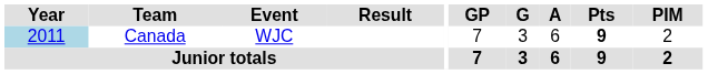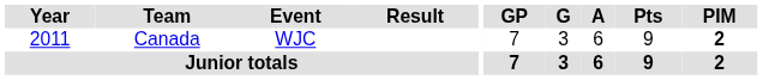Canada | Year: lightblue background -> no background
Canada | Pts: bold -> normal
Canada | PIM: normal -> bold
